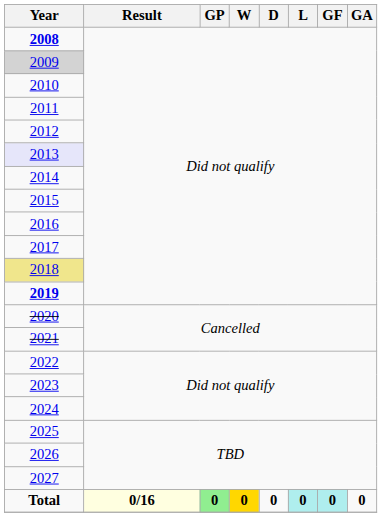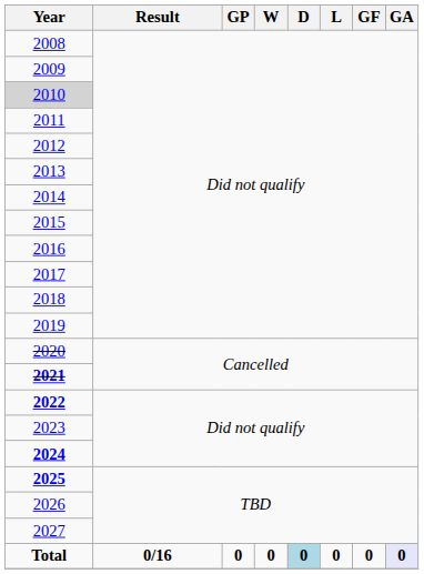2008 | Year: bold -> normal
2009 | Year: lightgrey background -> no background
2010 | Year: no background -> lightgrey background
2013 | Year: lavender background -> no background
2018 | Year: khaki background -> no background
2019 | Year: bold -> normal
2021 | Year: normal -> bold
2022 | Year: normal -> bold
2024 | Year: normal -> bold
2025 | Year: normal -> bold
Total | Result: lightyellow background -> no background
Total | GP: lightgreen background -> no background
Total | W: gold background -> no background
Total | D: no background -> lightblue background
Total | L: paleturquoise background -> no background
Total | GF: paleturquoise background -> no background
Total | GA: no background -> lavender background
